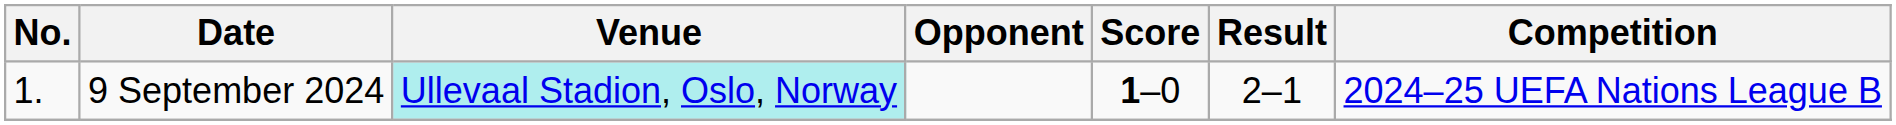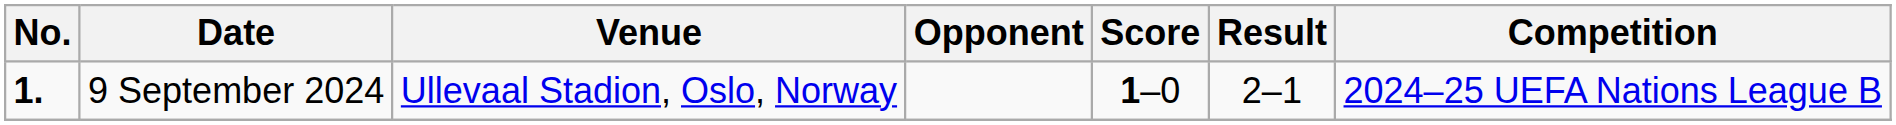9 September 2024 | No.: normal -> bold
9 September 2024 | Venue: paleturquoise background -> no background
